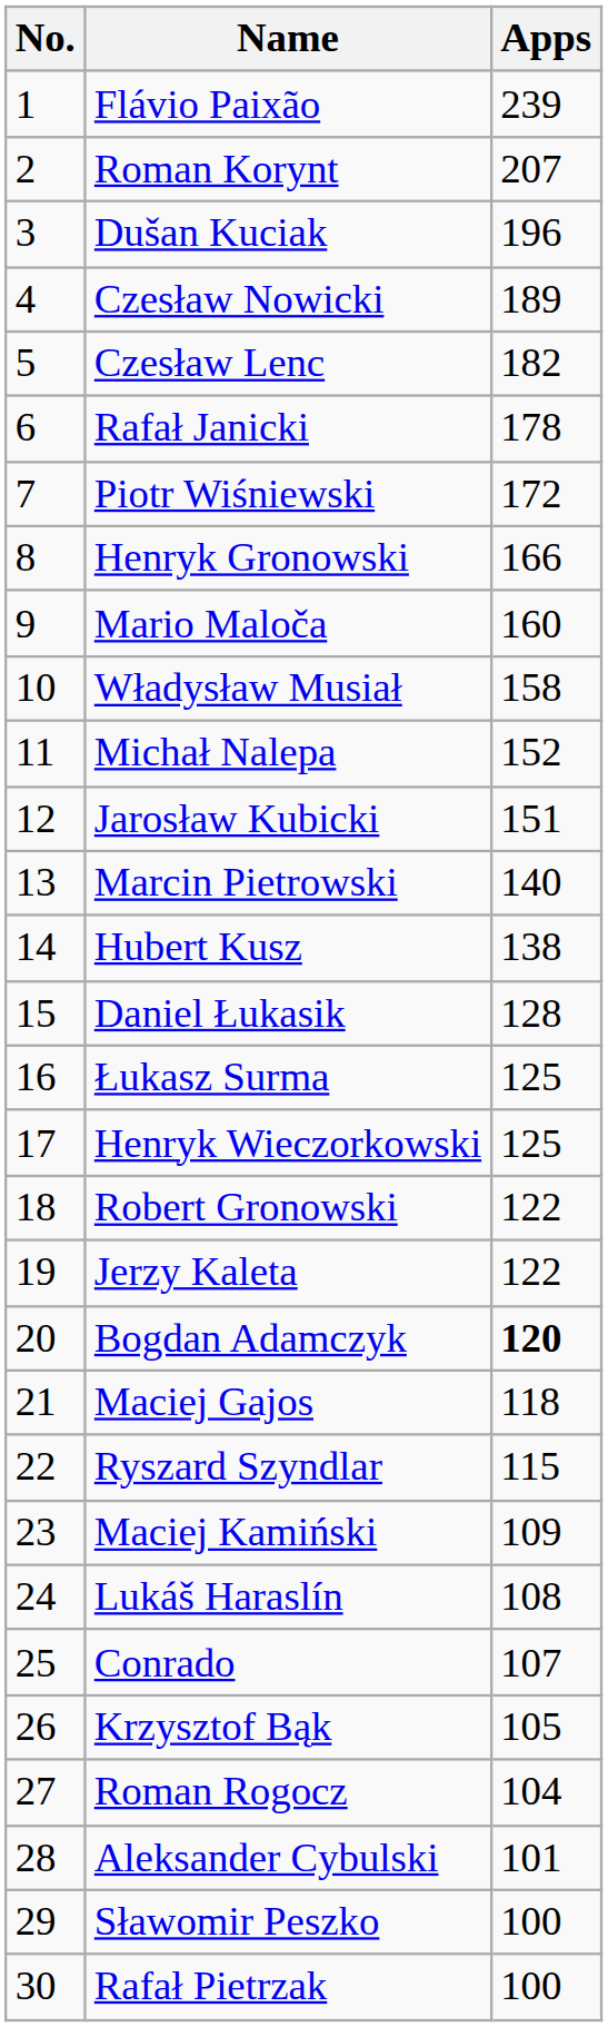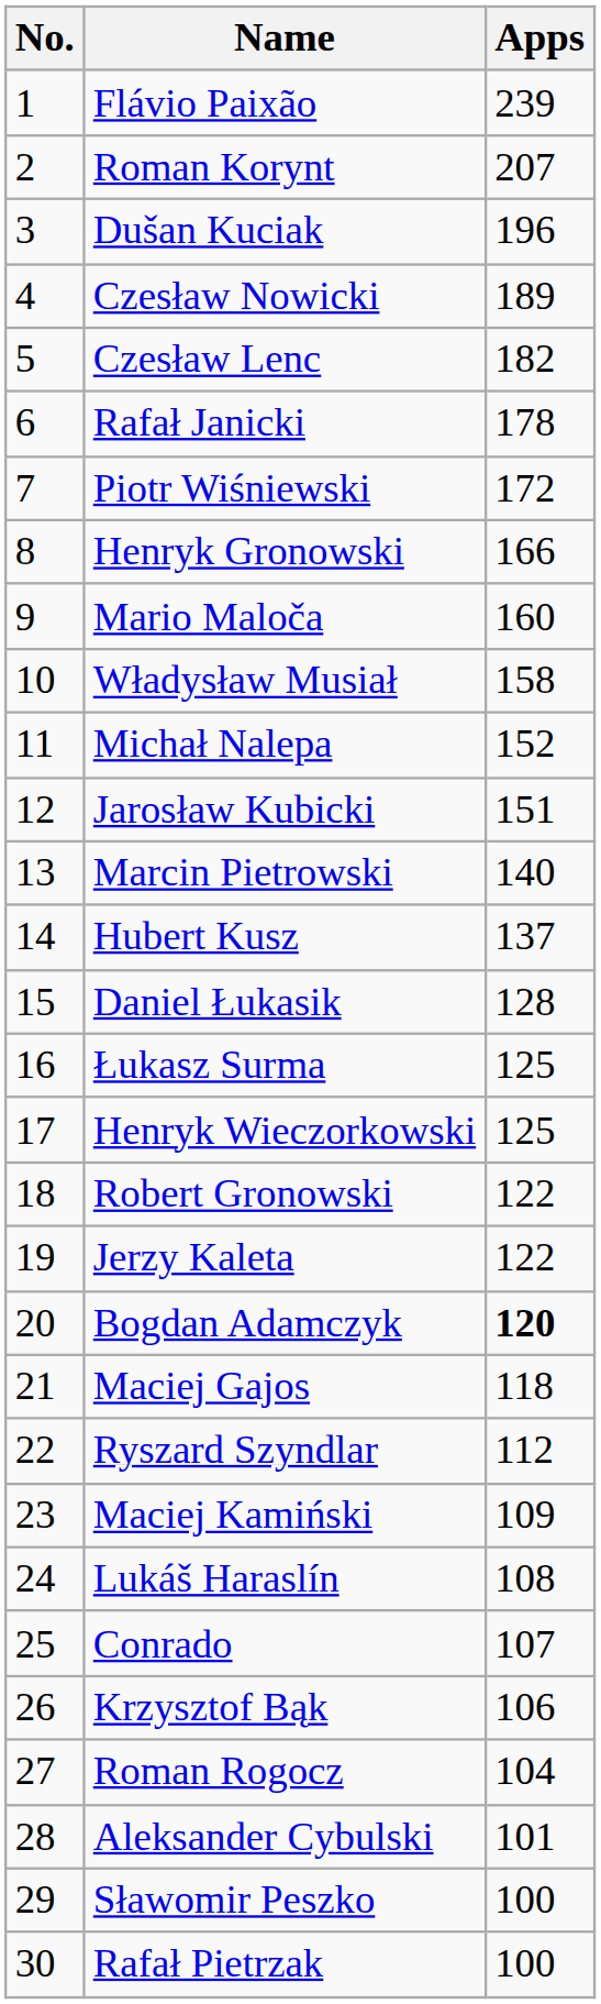Hubert Kusz | Apps: 138 -> 137
Ryszard Szyndlar | Apps: 115 -> 112
Krzysztof Bąk | Apps: 105 -> 106
